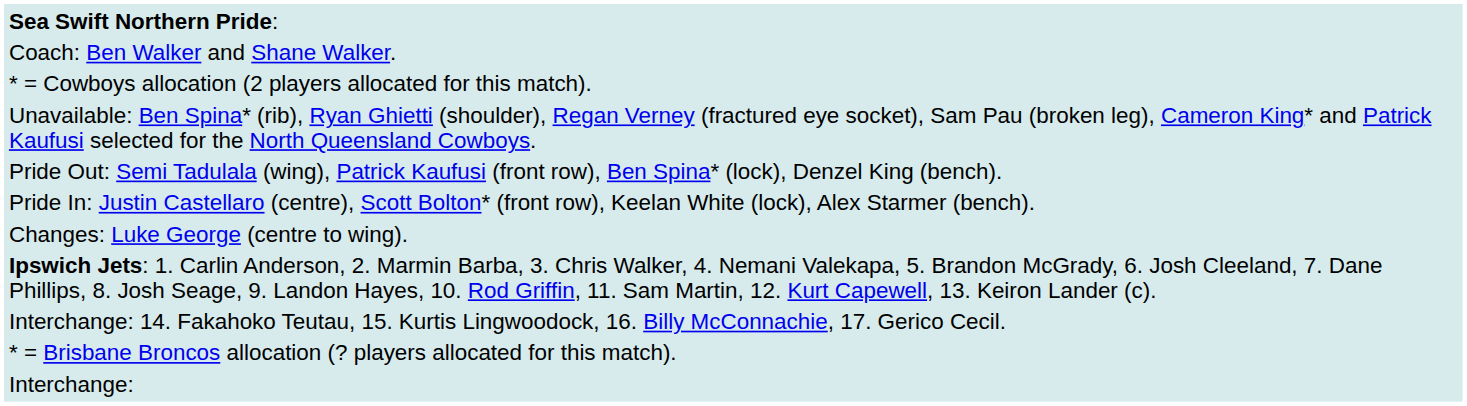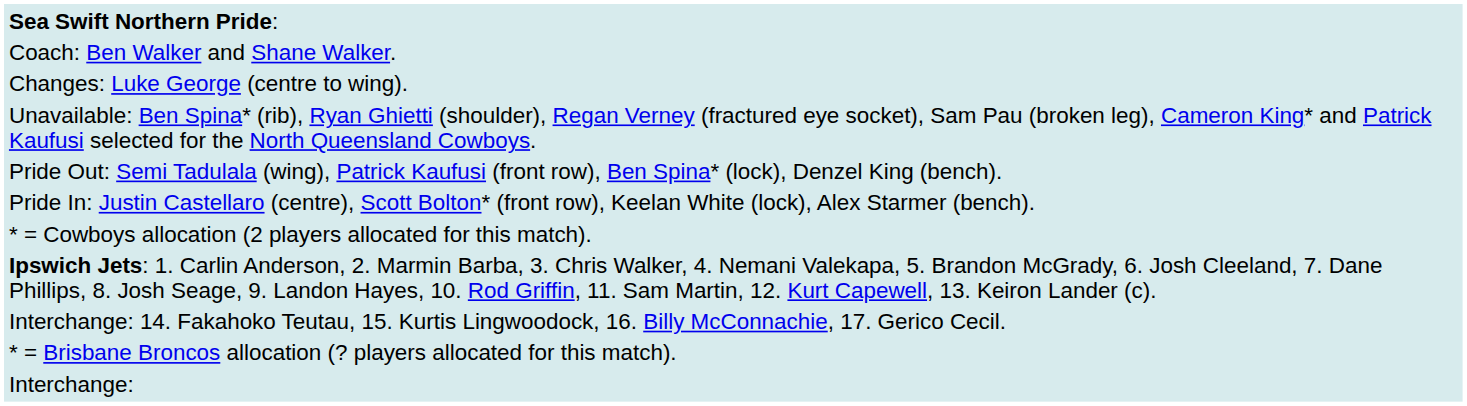row 3 | column 1: * = Cowboys allocation (2 players allocated for this match). -> Changes: Luke George (centre to wing).
row 7 | column 1: Changes: Luke George (centre to wing). -> * = Cowboys allocation (2 players allocated for this match).
